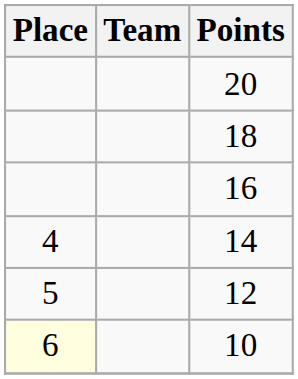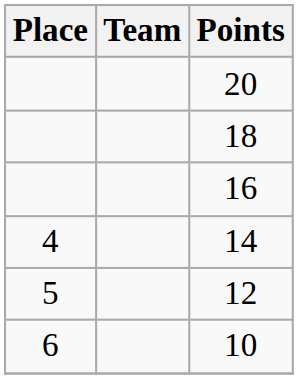10 | Place: lightyellow background -> no background
